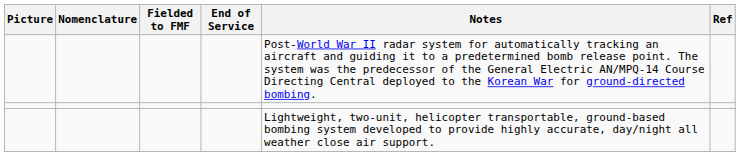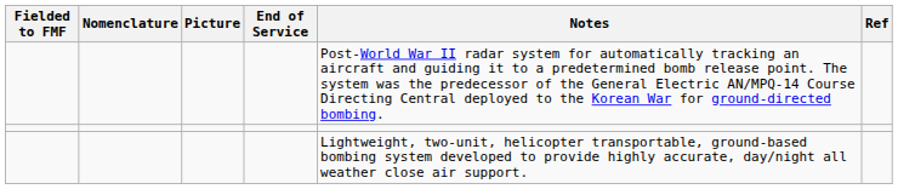columns swapped: Picture <-> Fielded to FMF
